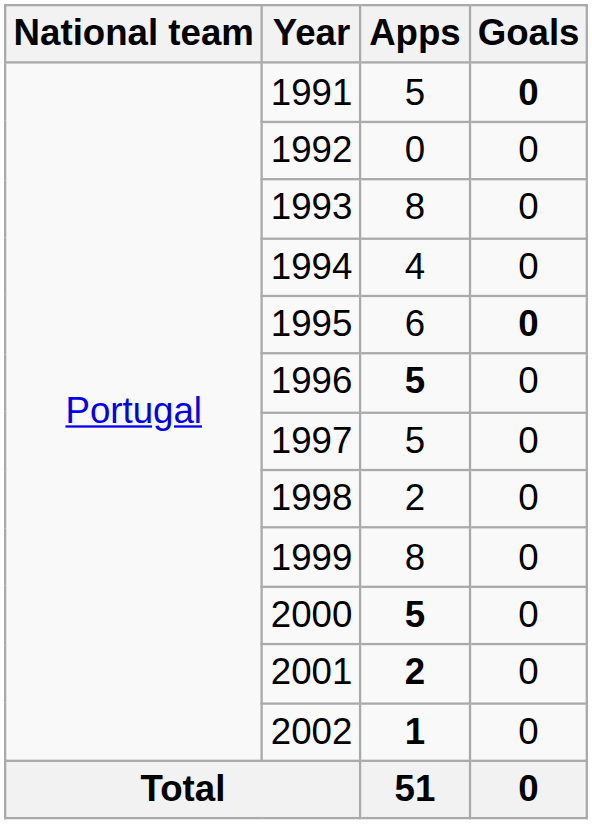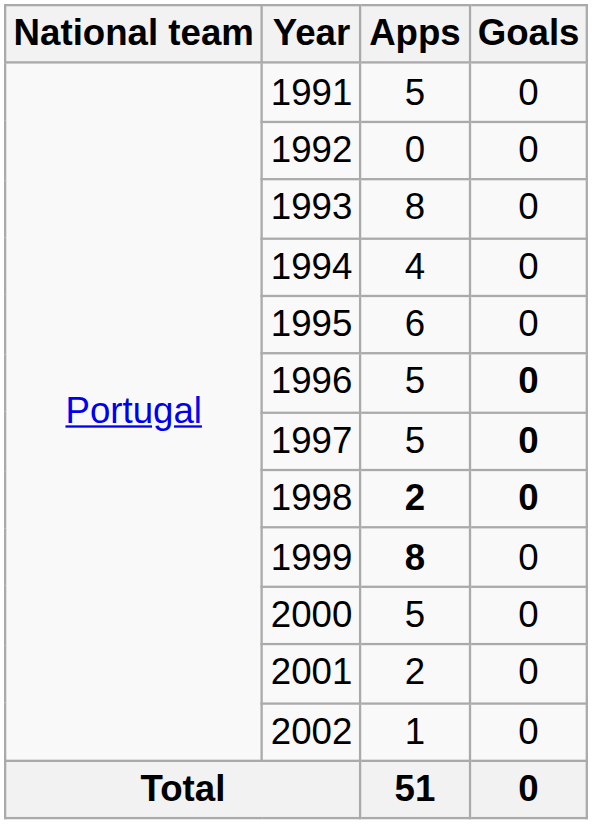1991 | Goals: bold -> normal
1995 | Goals: bold -> normal
1996 | Apps: bold -> normal
1996 | Goals: normal -> bold
1997 | Goals: normal -> bold
1998 | Apps: normal -> bold
1998 | Goals: normal -> bold
1999 | Apps: normal -> bold
2000 | Apps: bold -> normal
2001 | Apps: bold -> normal
2002 | Apps: bold -> normal
